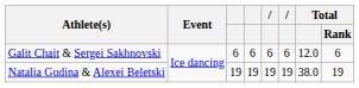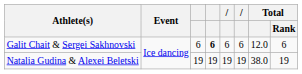Galit Chait & Sergei Sakhnovski | column 4: normal -> bold
